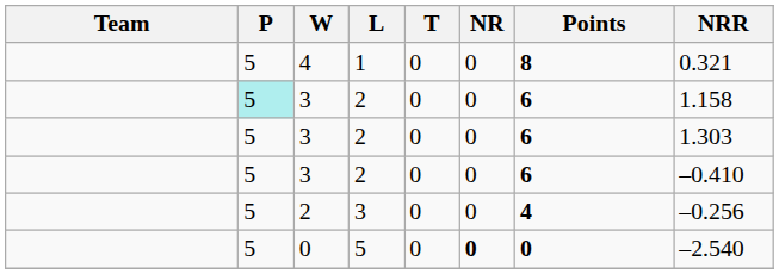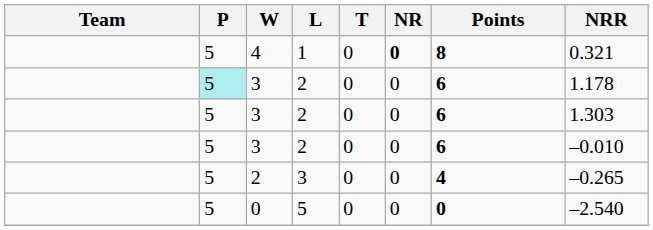row 2 | NR: normal -> bold
row 3 | NRR: 1.158 -> 1.178
row 5 | NRR: –0.410 -> –0.010
row 6 | NRR: –0.256 -> –0.265
row 7 | NR: bold -> normal
